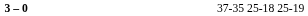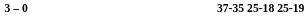row 1 | column 2: normal -> bold
